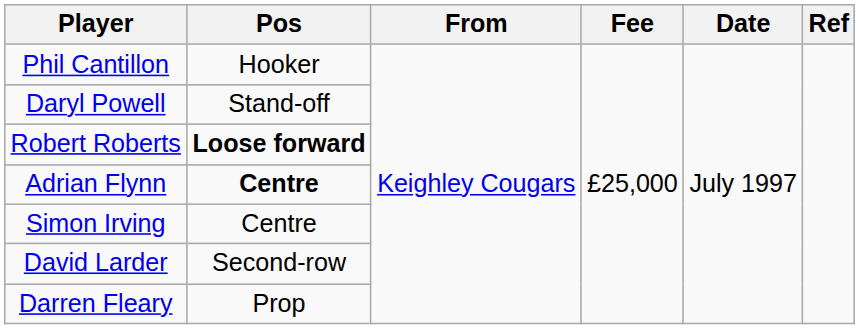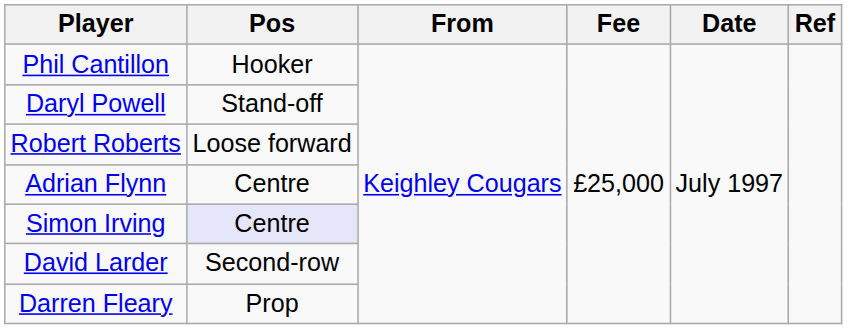Robert Roberts | Pos: bold -> normal
Adrian Flynn | Pos: bold -> normal
Simon Irving | Pos: no background -> lavender background
